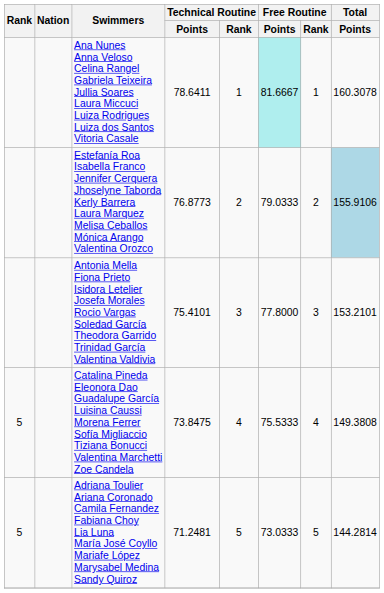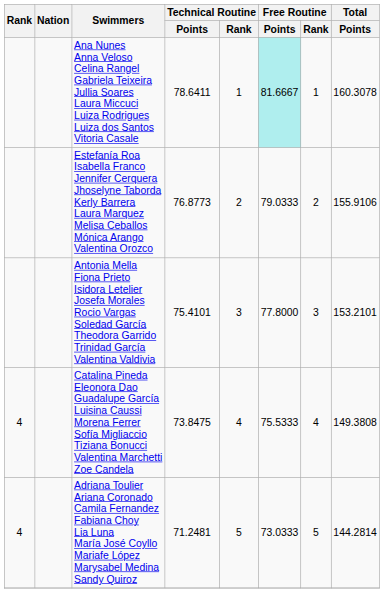row 4 | Total / Points: lightblue background -> no background
row 6 | Rank: 5 -> 4
row 7 | Rank: 5 -> 4
